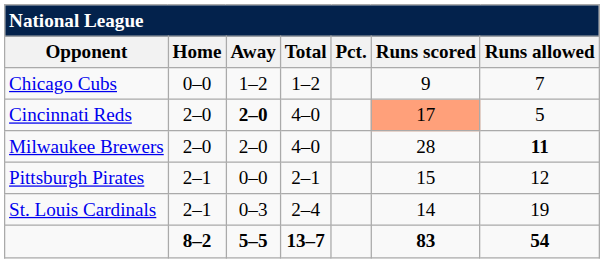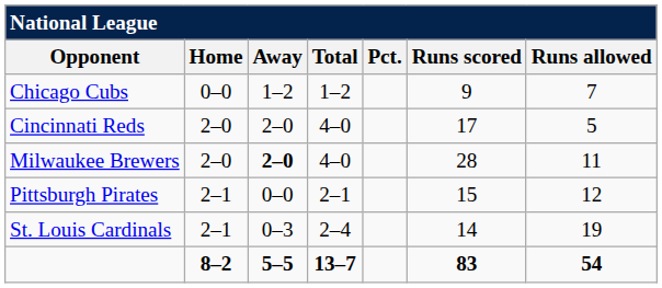Cincinnati Reds | Away: bold -> normal
Cincinnati Reds | Runs scored: lightsalmon background -> no background
Milwaukee Brewers | Away: normal -> bold
Milwaukee Brewers | Runs allowed: bold -> normal
